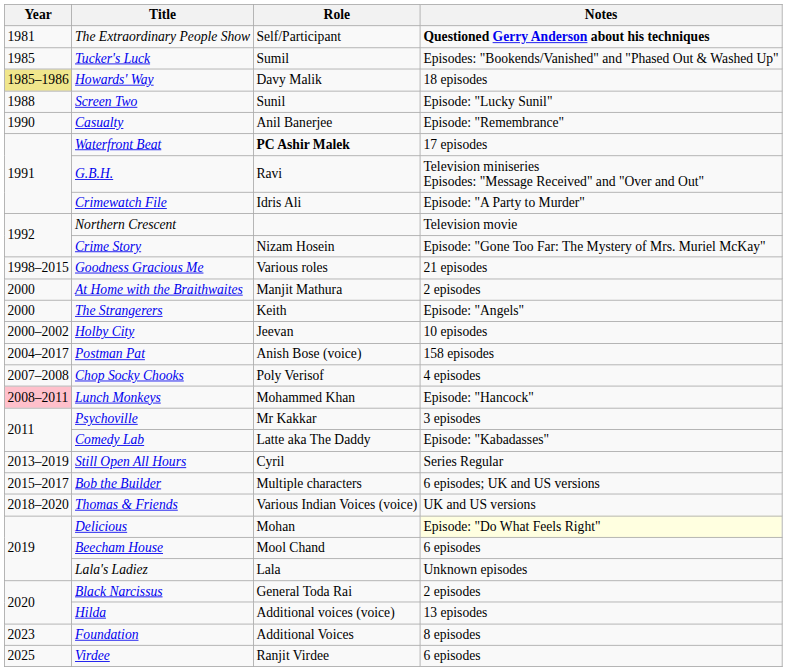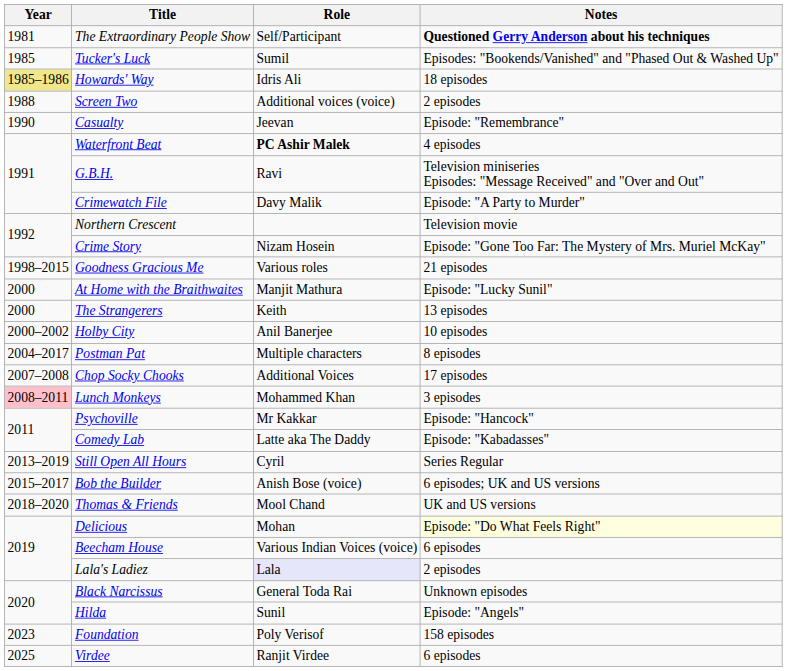Howards' Way | Role: Davy Malik -> Idris Ali
Screen Two | Role: Sunil -> Additional voices (voice)
Screen Two | Notes: Episode: "Lucky Sunil" -> 2 episodes
Casualty | Role: Anil Banerjee -> Jeevan
Waterfront Beat | Notes: 17 episodes -> 4 episodes
Crimewatch File | Role: Idris Ali -> Davy Malik
At Home with the Braithwaites | Notes: 2 episodes -> Episode: "Lucky Sunil"
The Strangerers | Notes: Episode: "Angels" -> 13 episodes
Holby City | Role: Jeevan -> Anil Banerjee
Postman Pat | Role: Anish Bose (voice) -> Multiple characters
Postman Pat | Notes: 158 episodes -> 8 episodes
Chop Socky Chooks | Role: Poly Verisof -> Additional Voices
Chop Socky Chooks | Notes: 4 episodes -> 17 episodes
Lunch Monkeys | Notes: Episode: "Hancock" -> 3 episodes
Psychoville | Notes: 3 episodes -> Episode: "Hancock"
Bob the Builder | Role: Multiple characters -> Anish Bose (voice)
Thomas & Friends | Role: Various Indian Voices (voice) -> Mool Chand
Beecham House | Role: Mool Chand -> Various Indian Voices (voice)
Lala's Ladiez | Role: no background -> lavender background
Lala's Ladiez | Notes: Unknown episodes -> 2 episodes
Black Narcissus | Notes: 2 episodes -> Unknown episodes
Hilda | Role: Additional voices (voice) -> Sunil
Hilda | Notes: 13 episodes -> Episode: "Angels"
Foundation | Role: Additional Voices -> Poly Verisof
Foundation | Notes: 8 episodes -> 158 episodes
